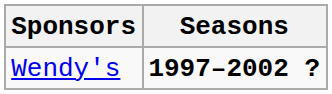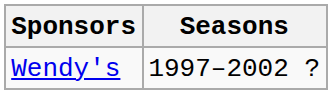Wendy's | Seasons: bold -> normal
